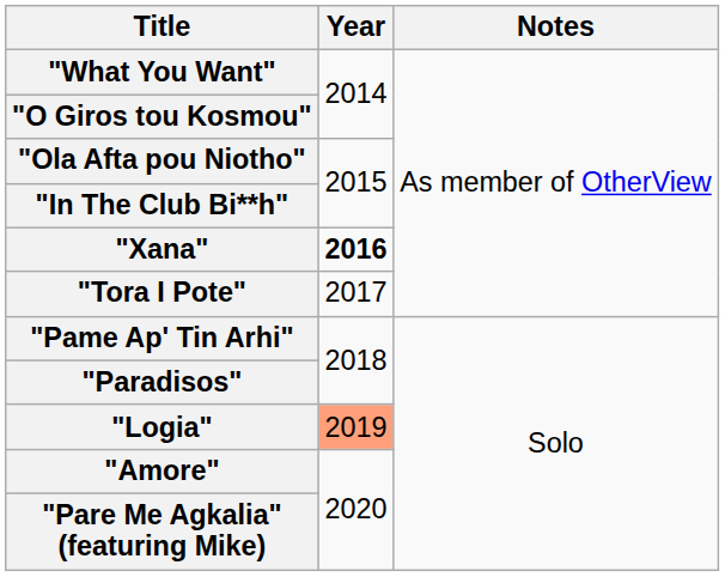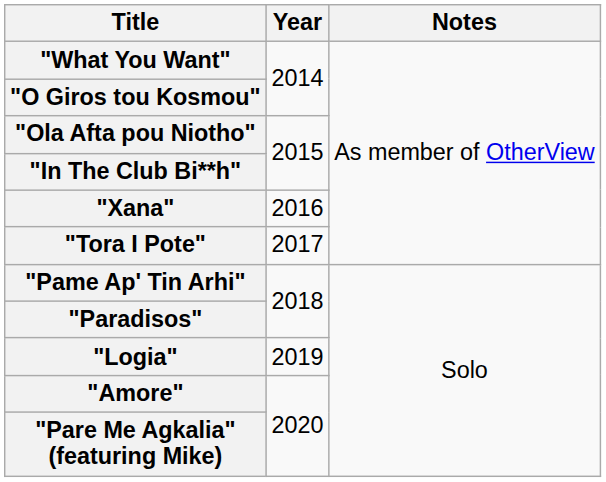"Xana" | Year: bold -> normal
"Logia" | Year: lightsalmon background -> no background
